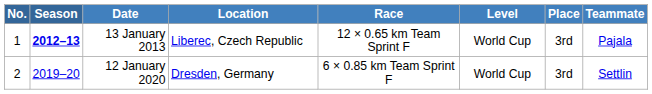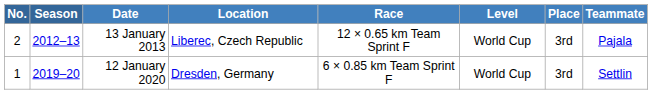13 January 2013 | No.: 1 -> 2
13 January 2013 | Season: bold -> normal
12 January 2020 | No.: 2 -> 1
